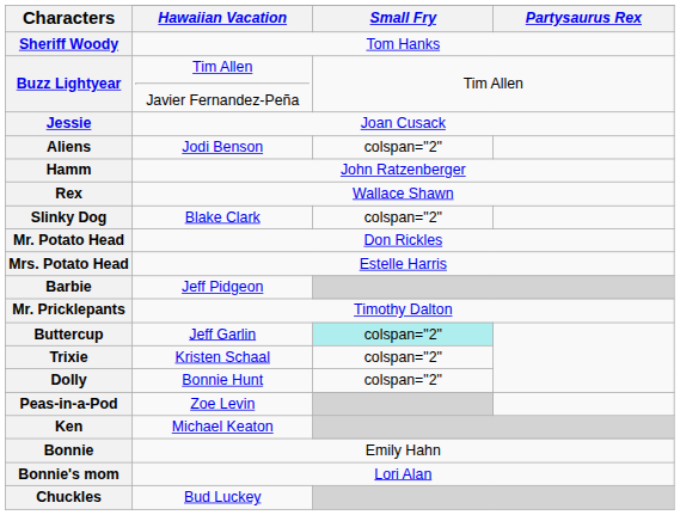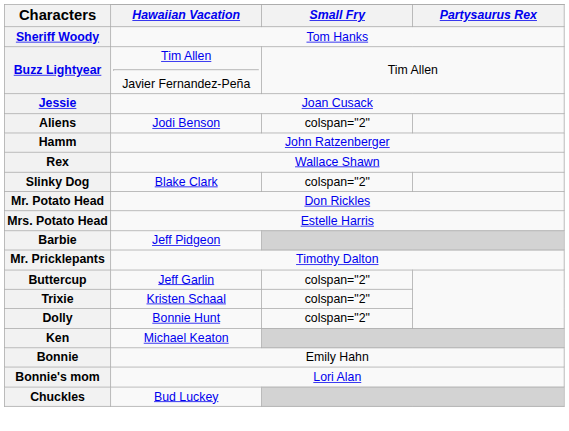Buttercup | Small Fry: paleturquoise background -> no background
- row: Peas-in-a-Pod | Zoe Levin
